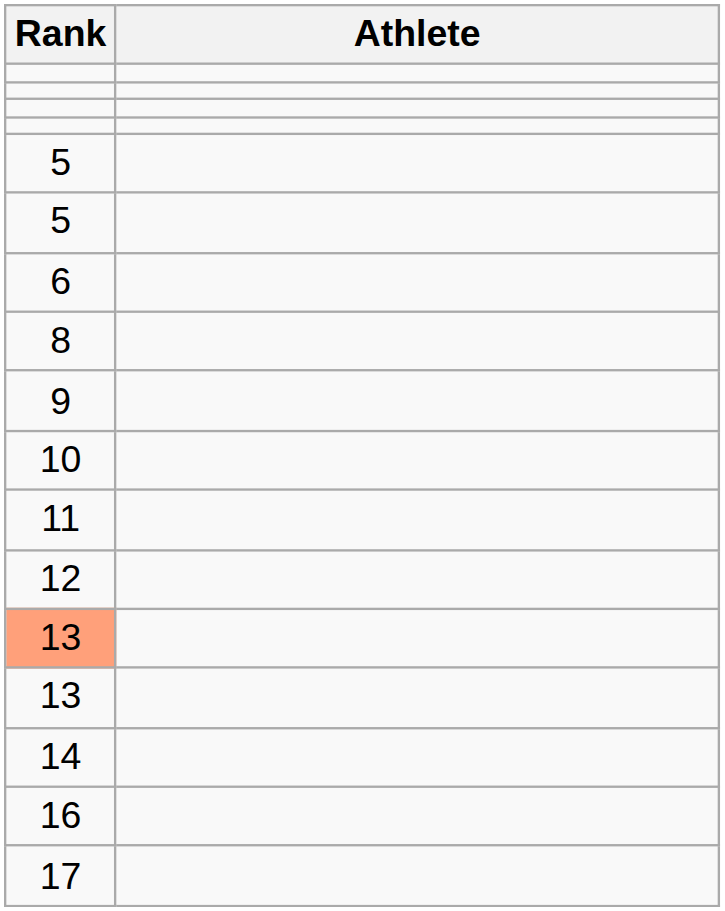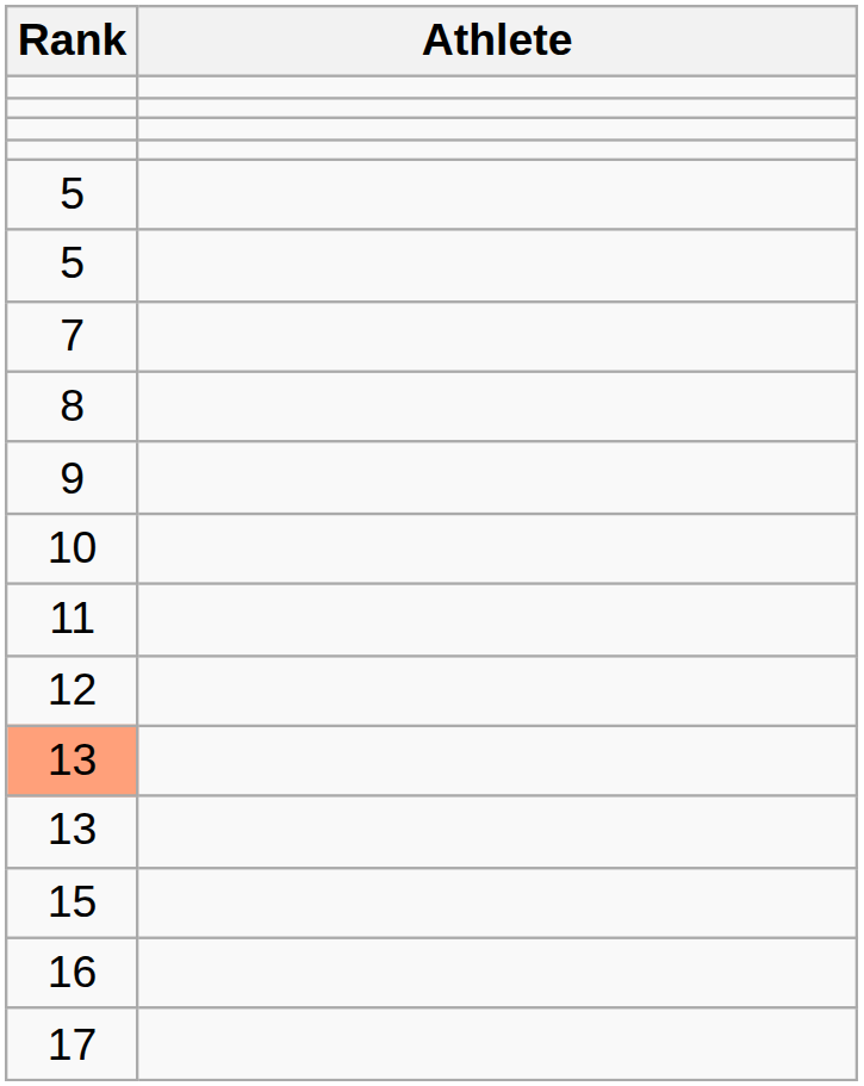row 8 | Rank: 6 -> 7
row 16 | Rank: 14 -> 15
